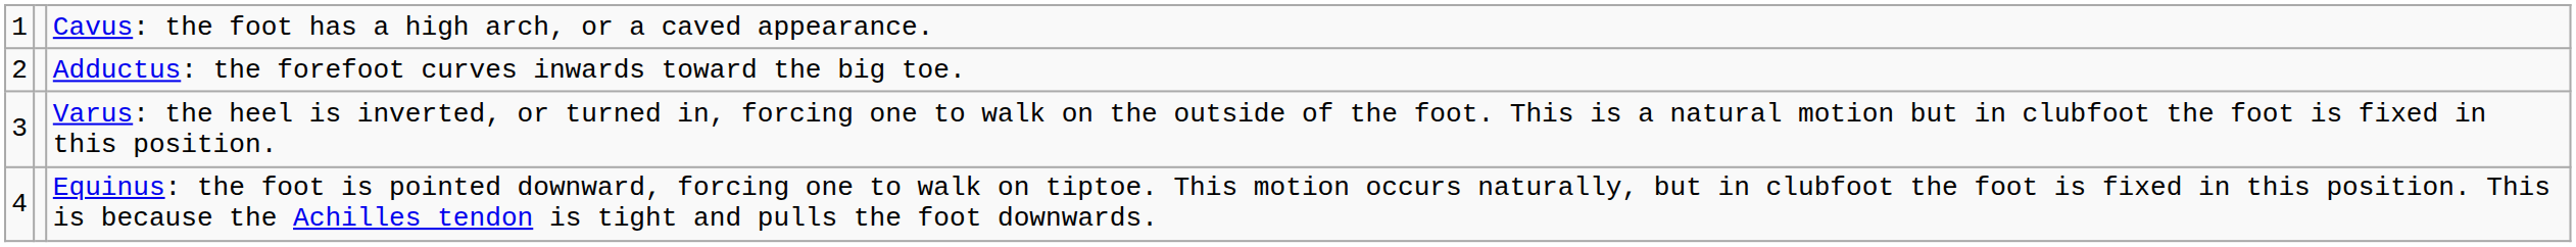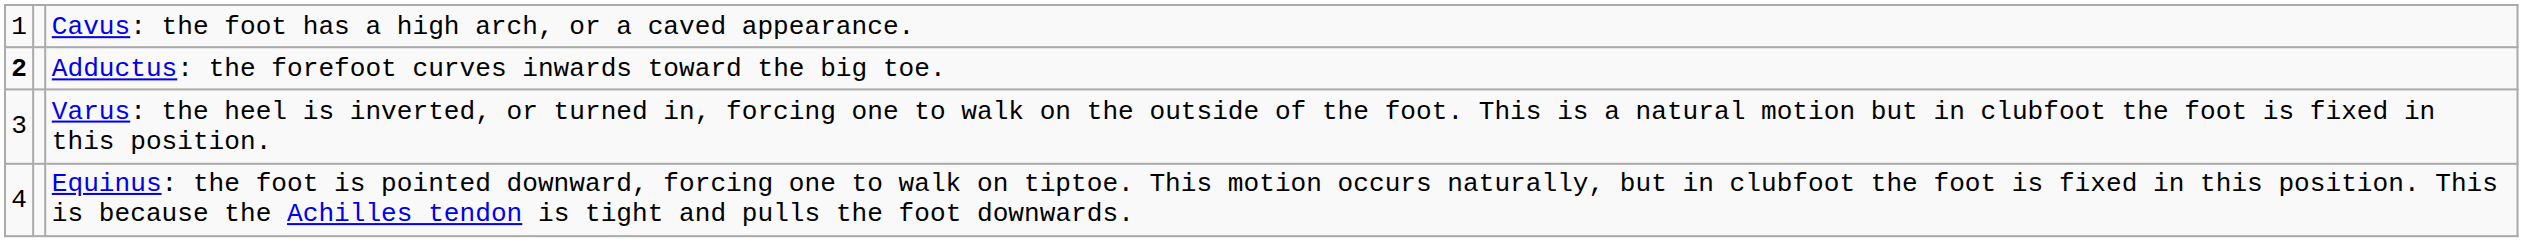Adductus: the forefoot curves inwards toward the big toe. | column 1: normal -> bold
